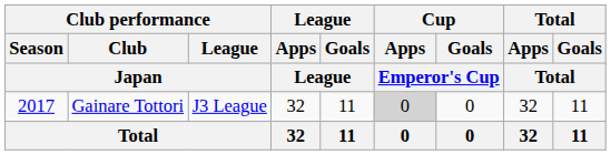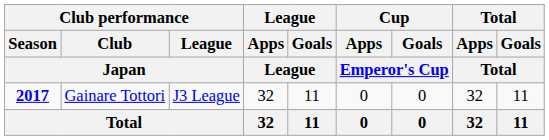Gainare Tottori | Club performance / Season / Japan: normal -> bold
Gainare Tottori | Cup / Apps / Emperor's Cup: lightgrey background -> no background
